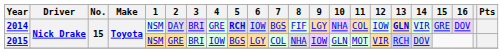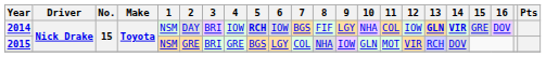2014 | 4: GRE -> IOW
2014 | 14: normal -> bold
2015 | 4: IOW -> GRE
